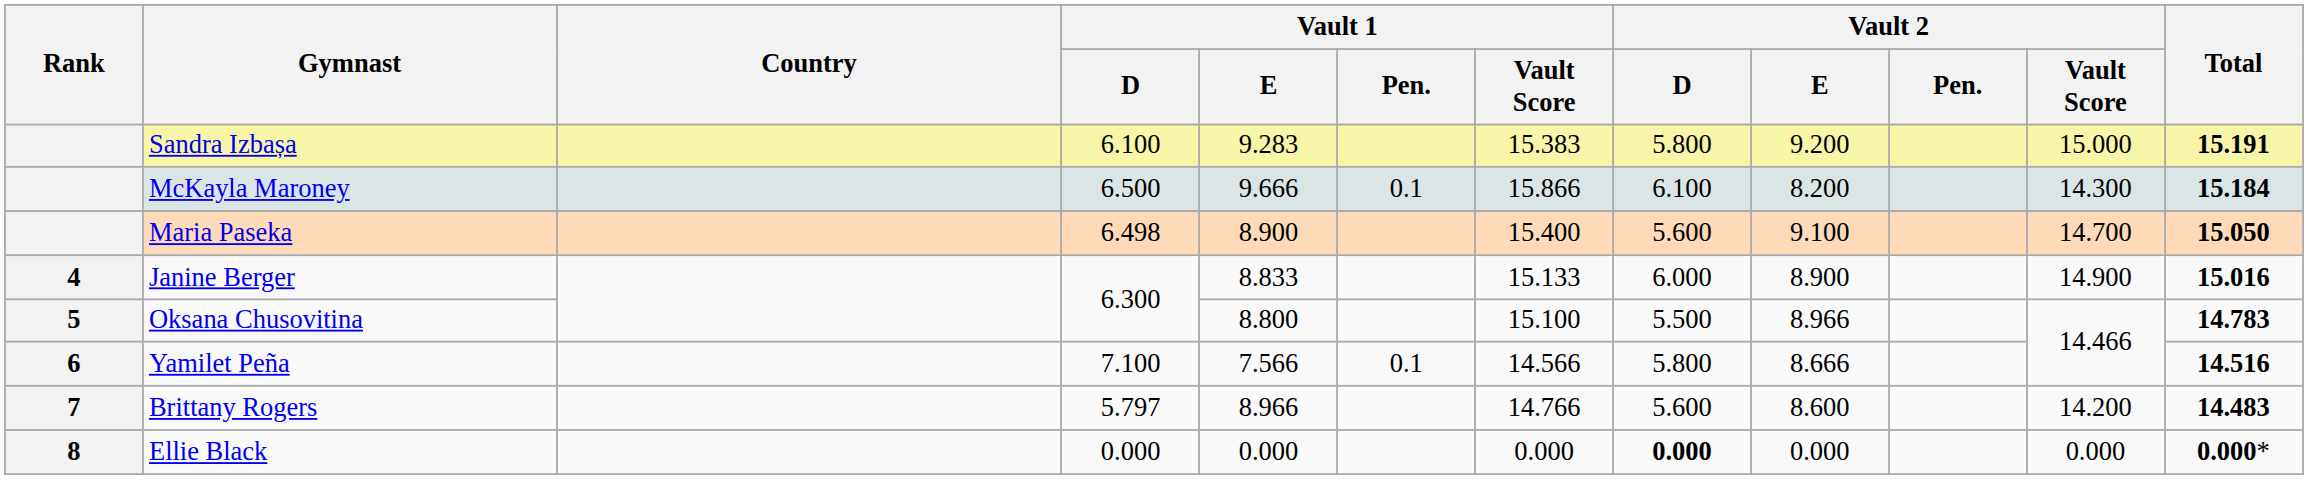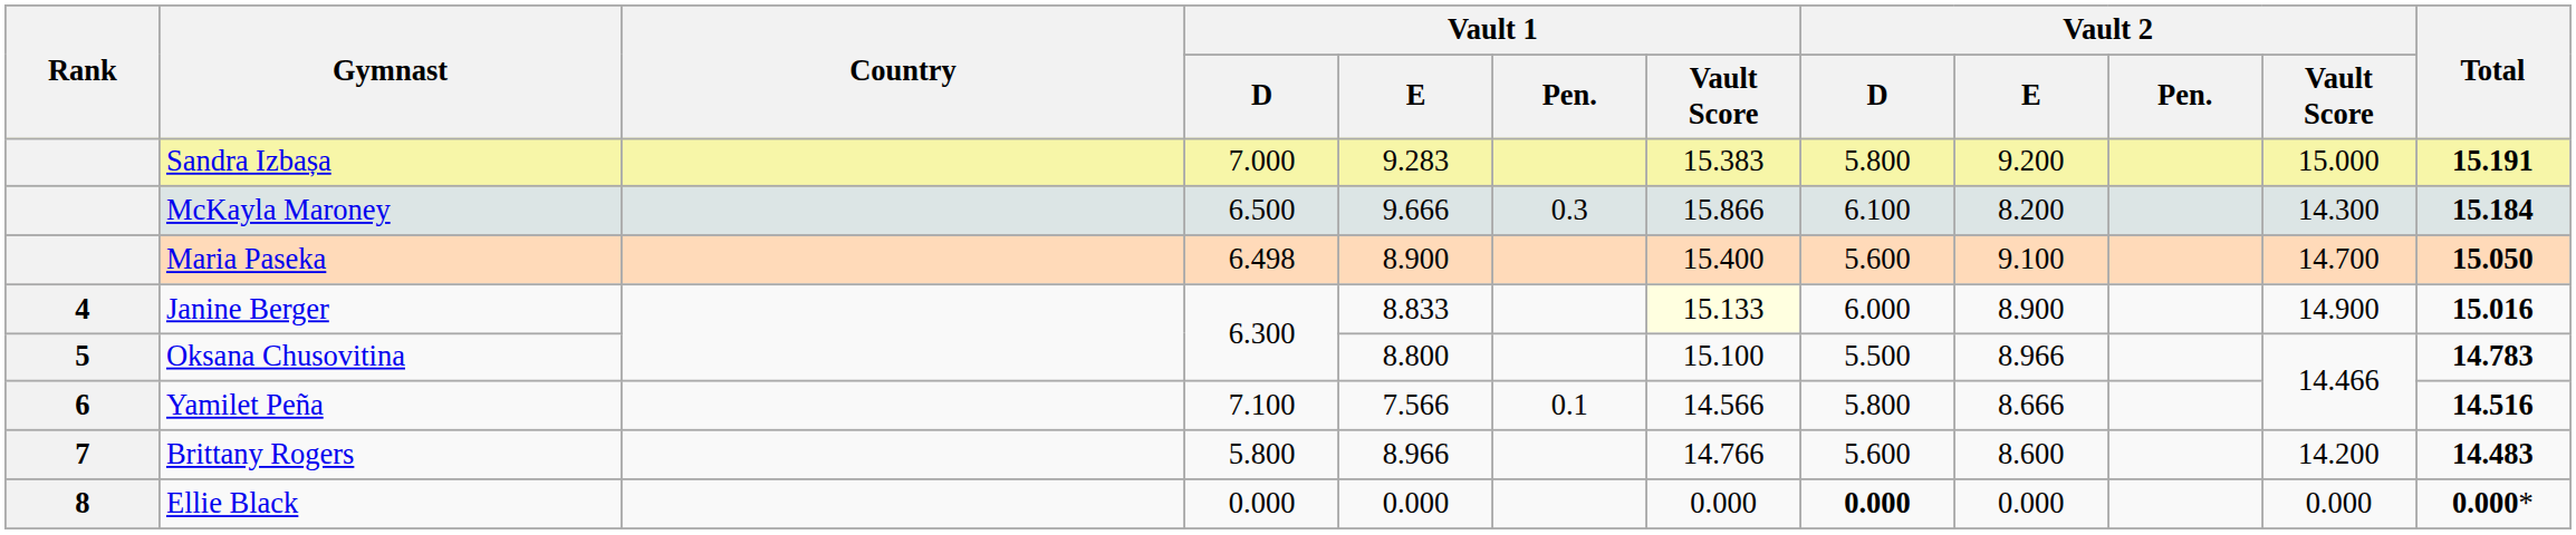Sandra Izbașa | Vault 1 / D: 6.100 -> 7.000
McKayla Maroney | Vault 1 / Pen.: 0.1 -> 0.3
Janine Berger | Vault 1 / Vault Score: no background -> lightyellow background
Brittany Rogers | Vault 1 / D: 5.797 -> 5.800
